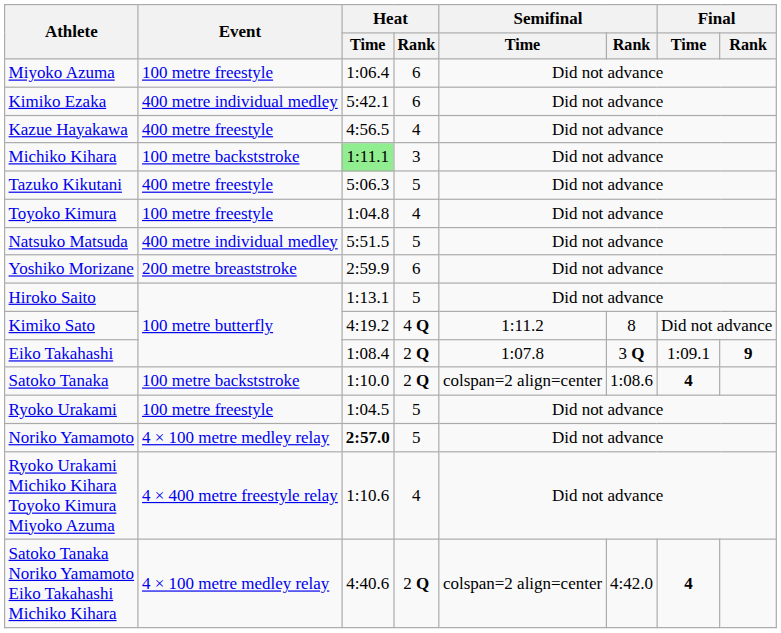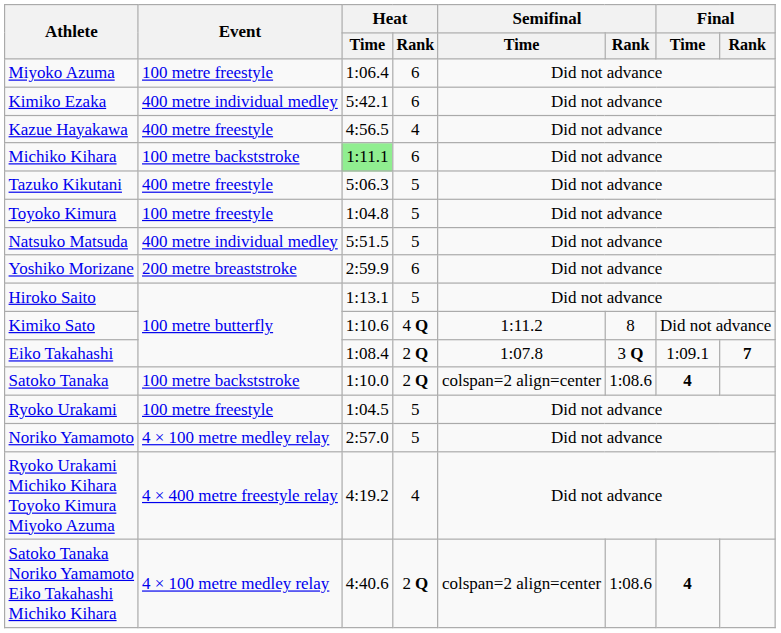Michiko Kihara | Heat / Rank: 3 -> 6
Toyoko Kimura | Heat / Rank: 4 -> 5
Kimiko Sato | Heat / Time: 4:19.2 -> 1:10.6
Eiko Takahashi | Final / Rank: 9 -> 7
Noriko Yamamoto | Heat / Time: bold -> normal
Ryoko Urakami Michiko Kihara Toyoko Kimura Miyoko Azuma | Heat / Time: 1:10.6 -> 4:19.2
Satoko Tanaka Noriko Yamamoto Eiko Takahashi Michiko Kihara | Semifinal / Rank: 4:42.0 -> 1:08.6
